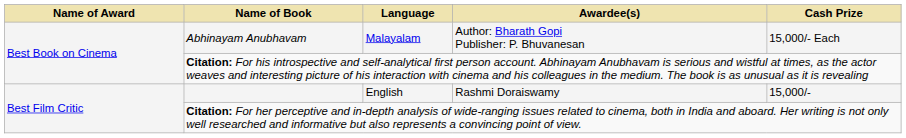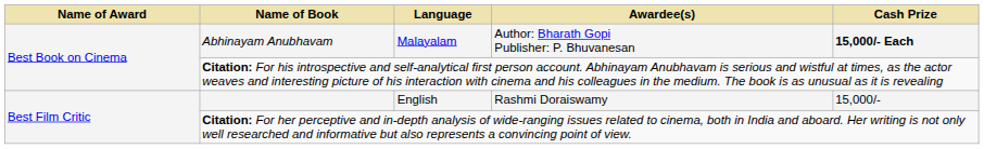Abhinayam Anubhavam | Cash Prize: normal -> bold
